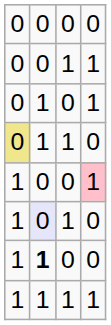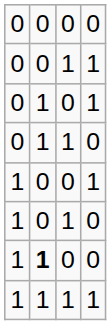row 4 | column 1: khaki background -> no background
row 5 | column 4: pink background -> no background
row 6 | column 2: lavender background -> no background
